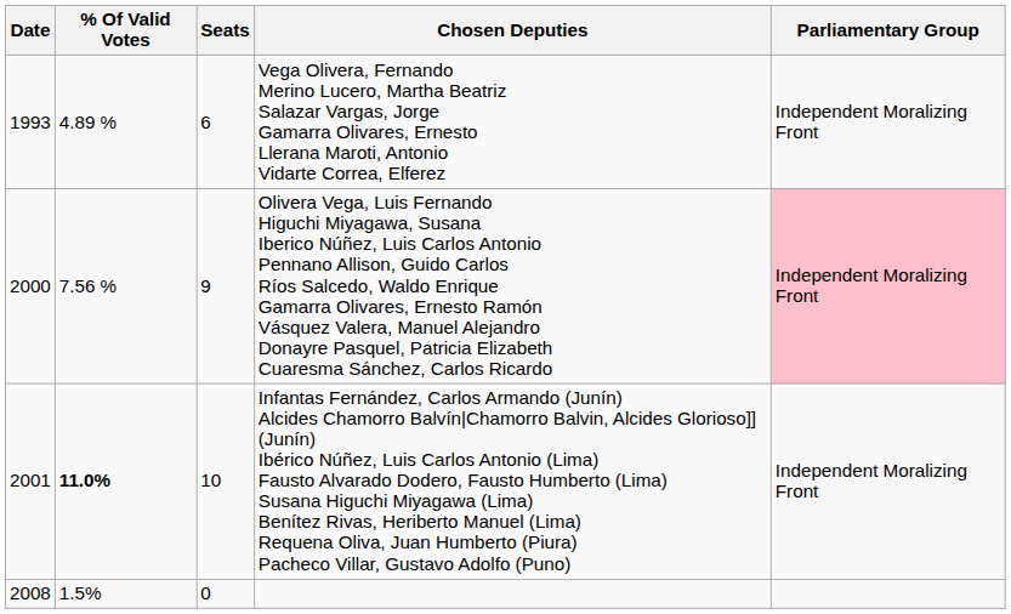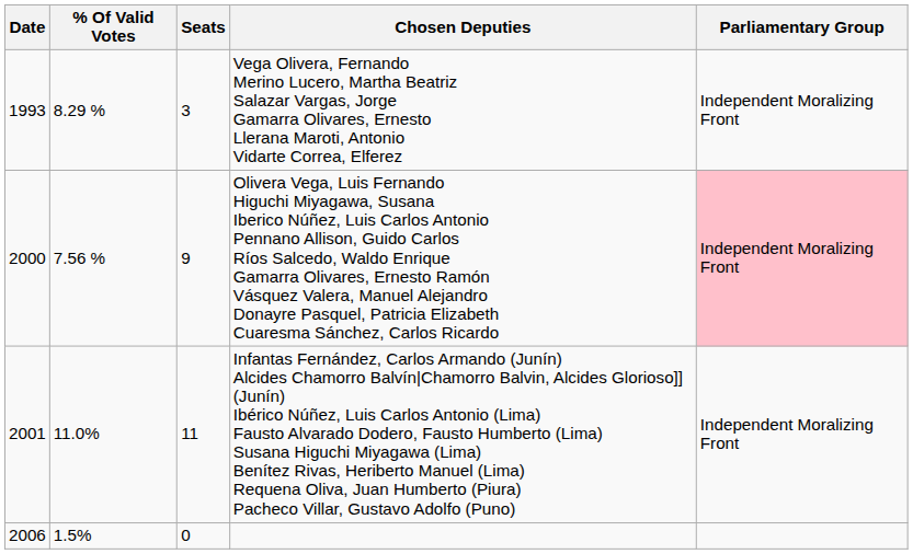row 2 | % Of Valid Votes: 4.89 % -> 8.29 %
row 2 | Seats: 6 -> 3
row 4 | % Of Valid Votes: bold -> normal
row 4 | Seats: 10 -> 11
row 5 | Date: 2008 -> 2006
